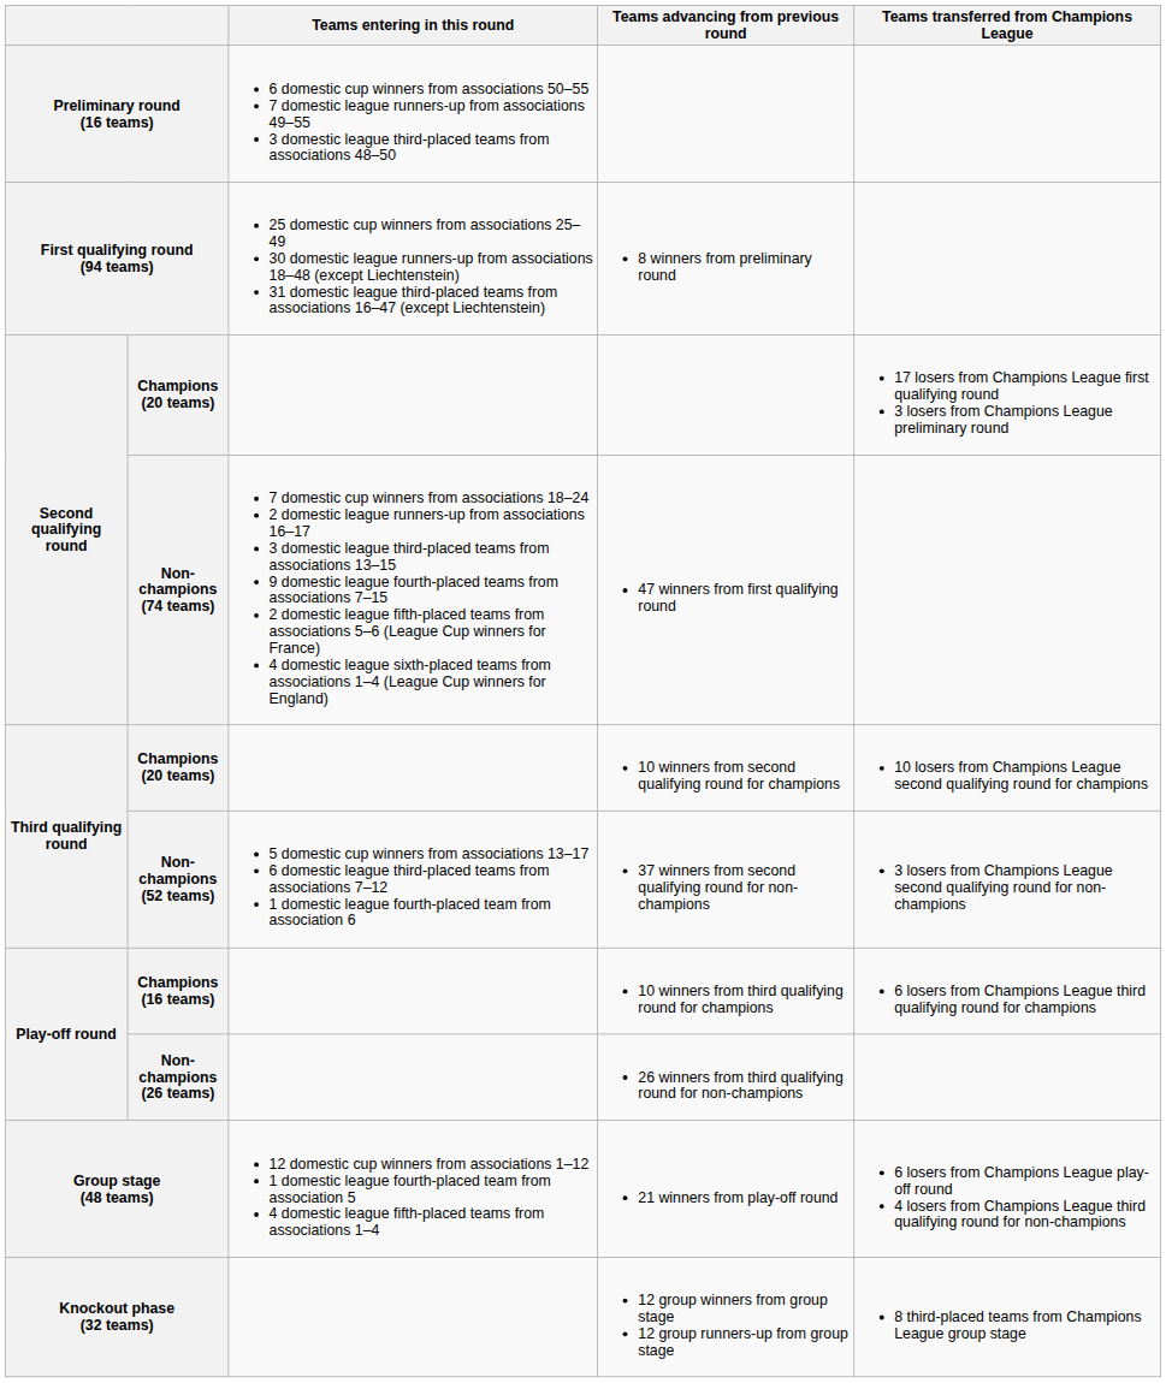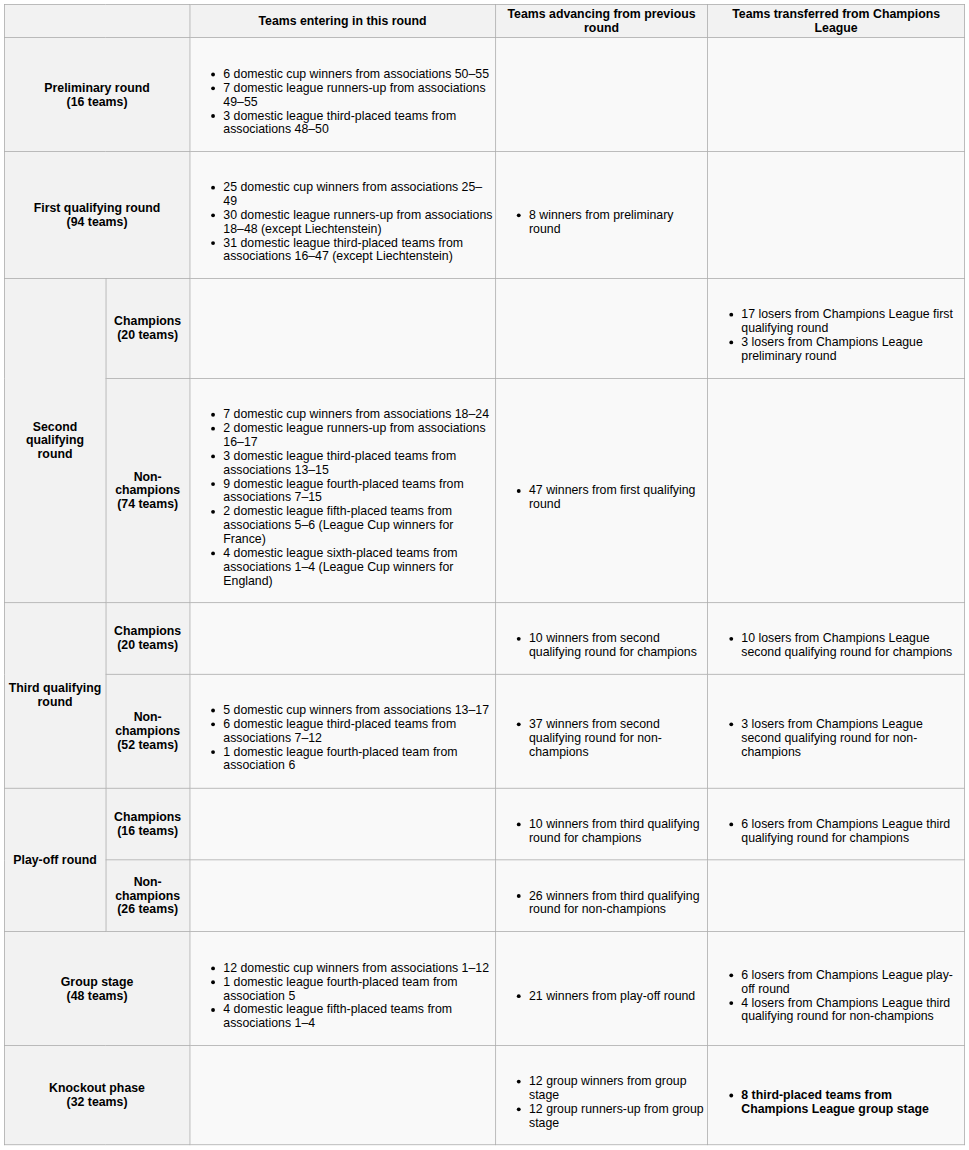Knockout phase (32 teams) | Teams transferred from Champions League: normal -> bold
